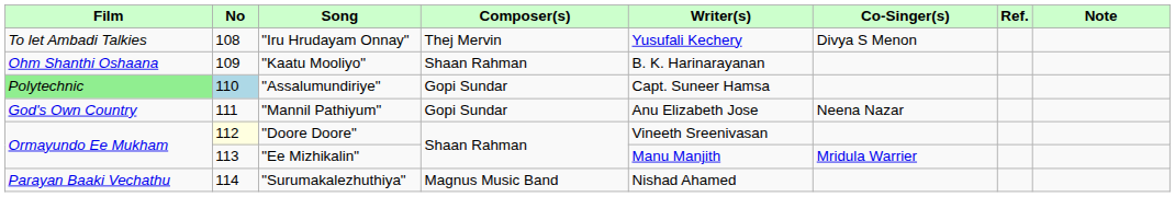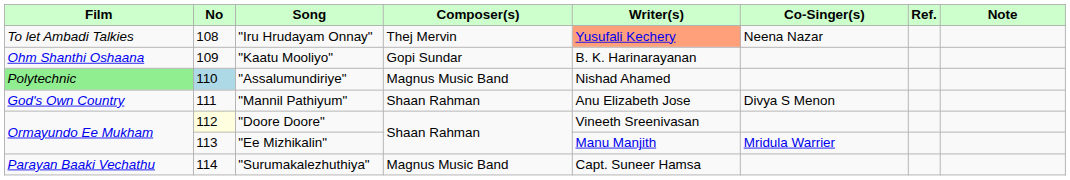"Iru Hrudayam Onnay" | Writer(s): no background -> lightsalmon background
"Iru Hrudayam Onnay" | Co-Singer(s): Divya S Menon -> Neena Nazar
"Kaatu Mooliyo" | Composer(s): Shaan Rahman -> Gopi Sundar
"Assalumundiriye" | Composer(s): Gopi Sundar -> Magnus Music Band
"Assalumundiriye" | Writer(s): Capt. Suneer Hamsa -> Nishad Ahamed
"Mannil Pathiyum" | Composer(s): Gopi Sundar -> Shaan Rahman
"Mannil Pathiyum" | Co-Singer(s): Neena Nazar -> Divya S Menon
"Surumakalezhuthiya" | Writer(s): Nishad Ahamed -> Capt. Suneer Hamsa
